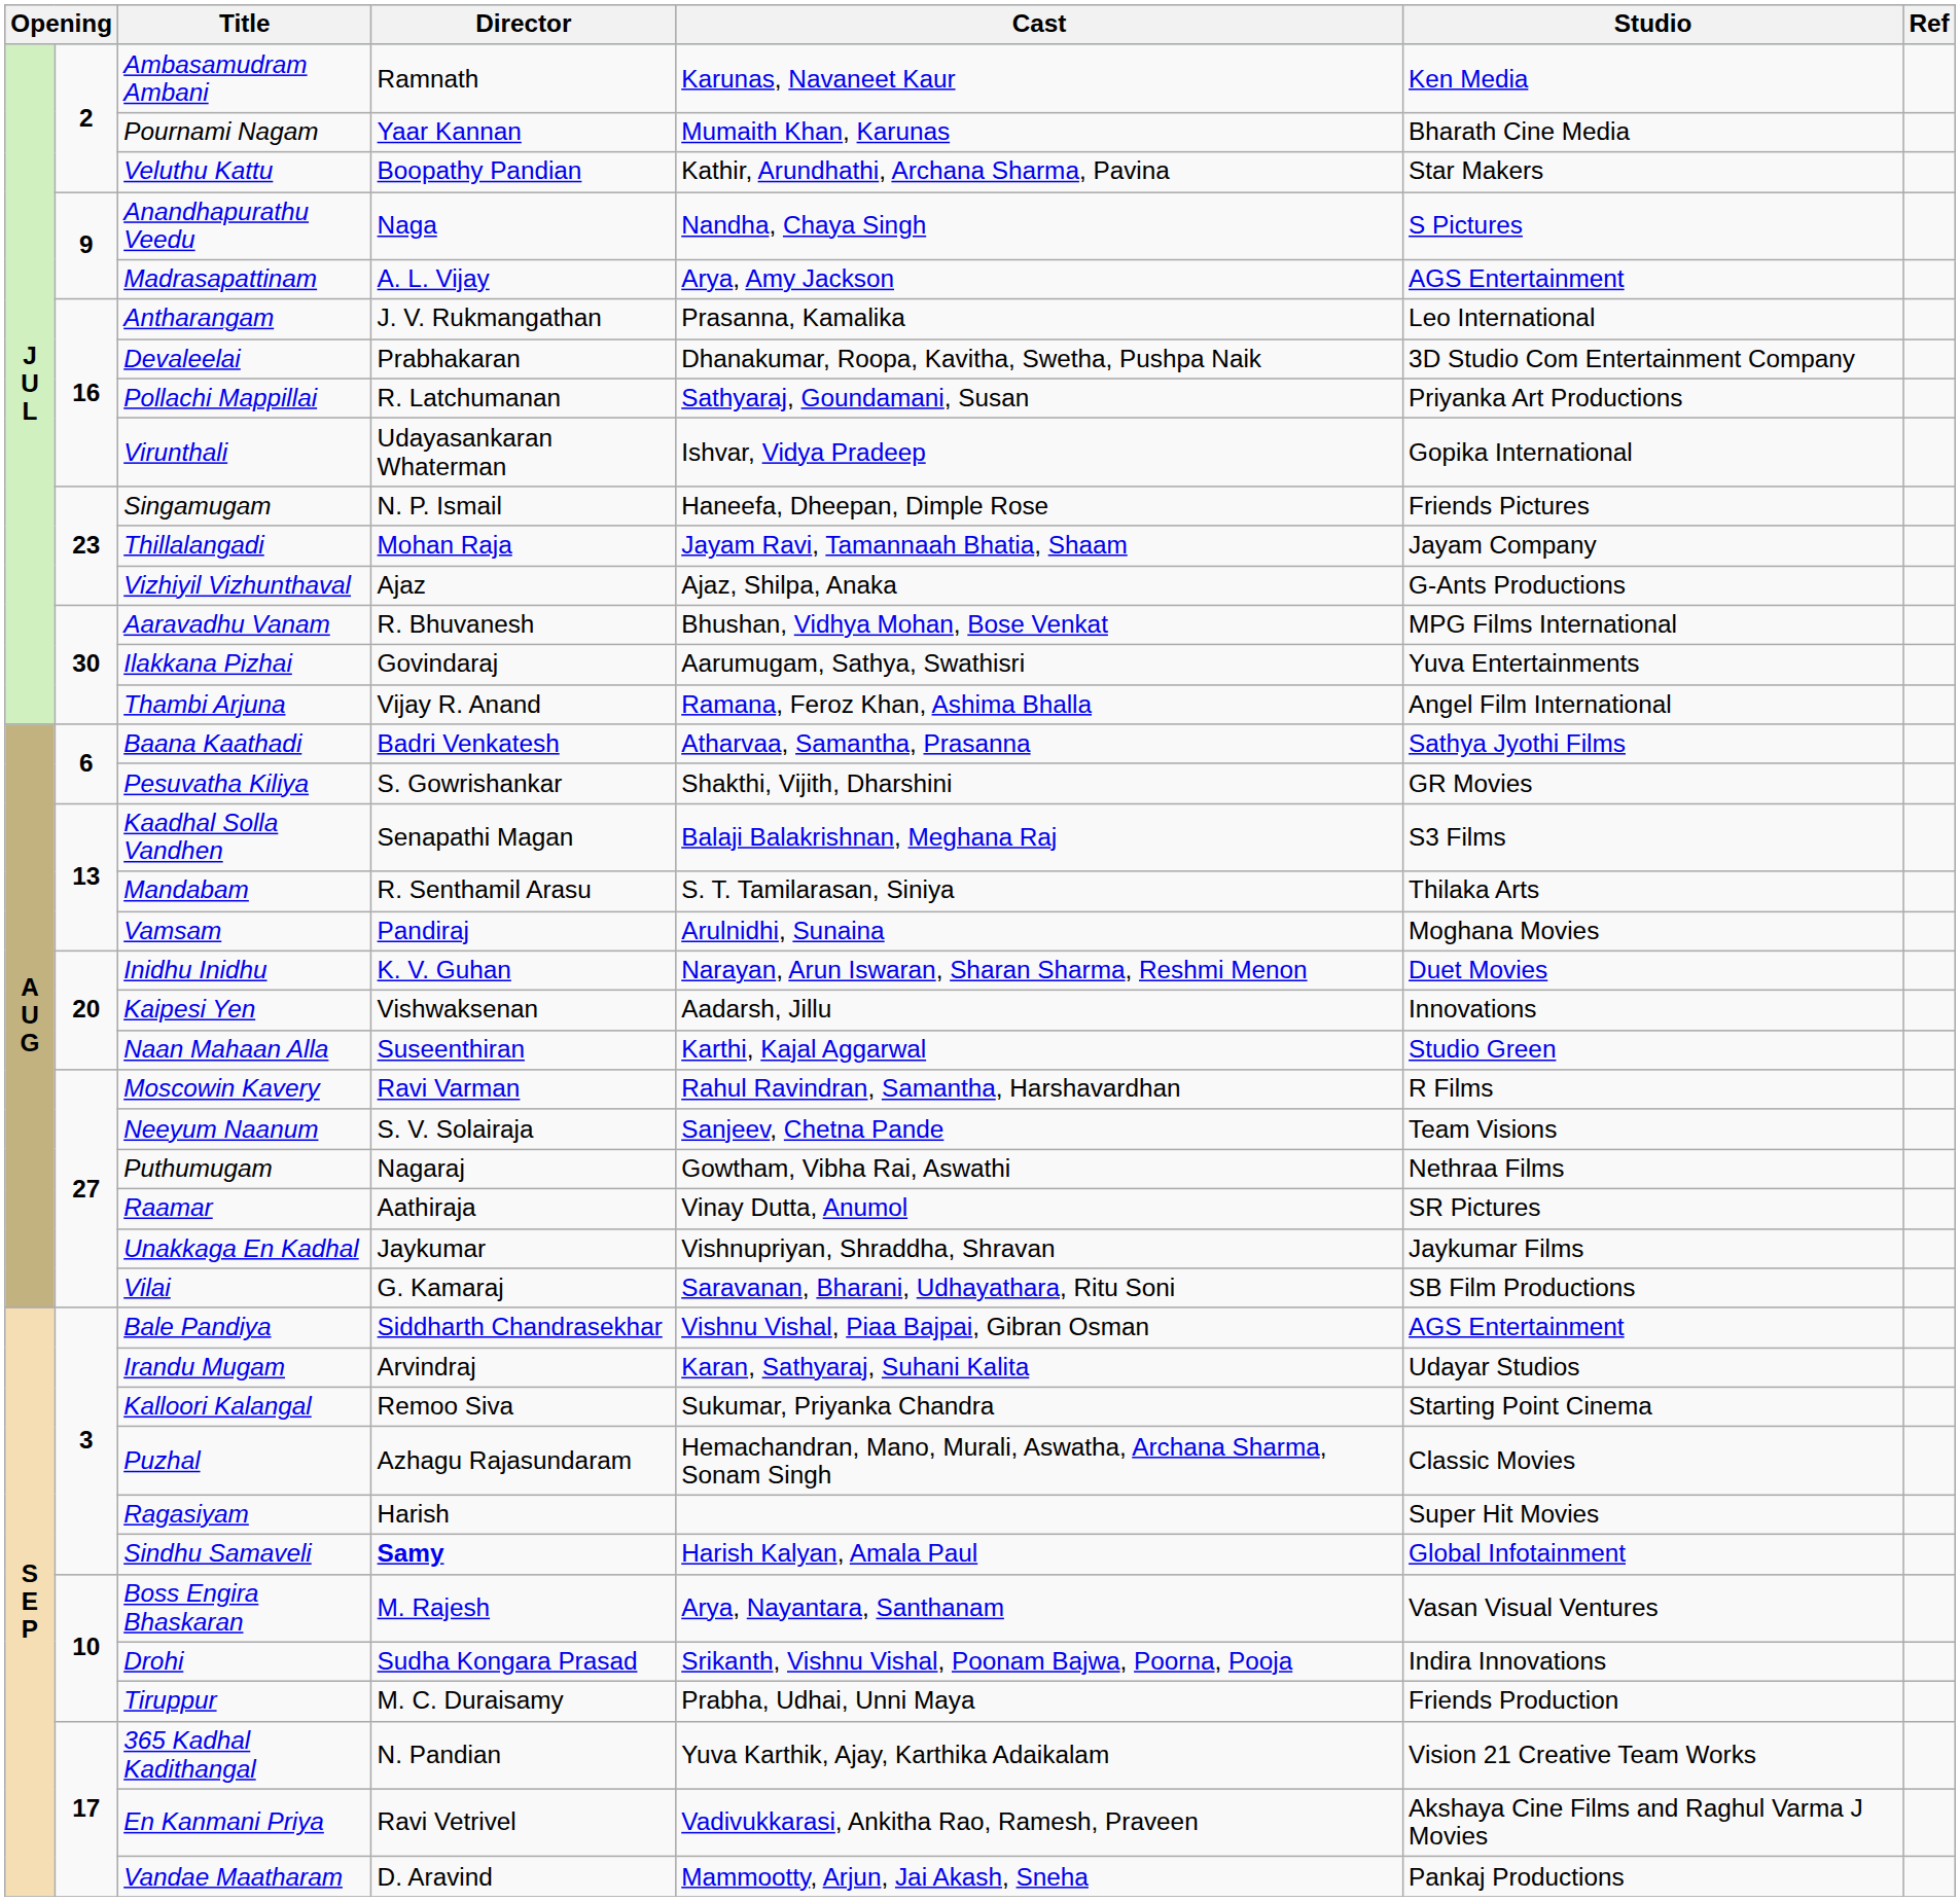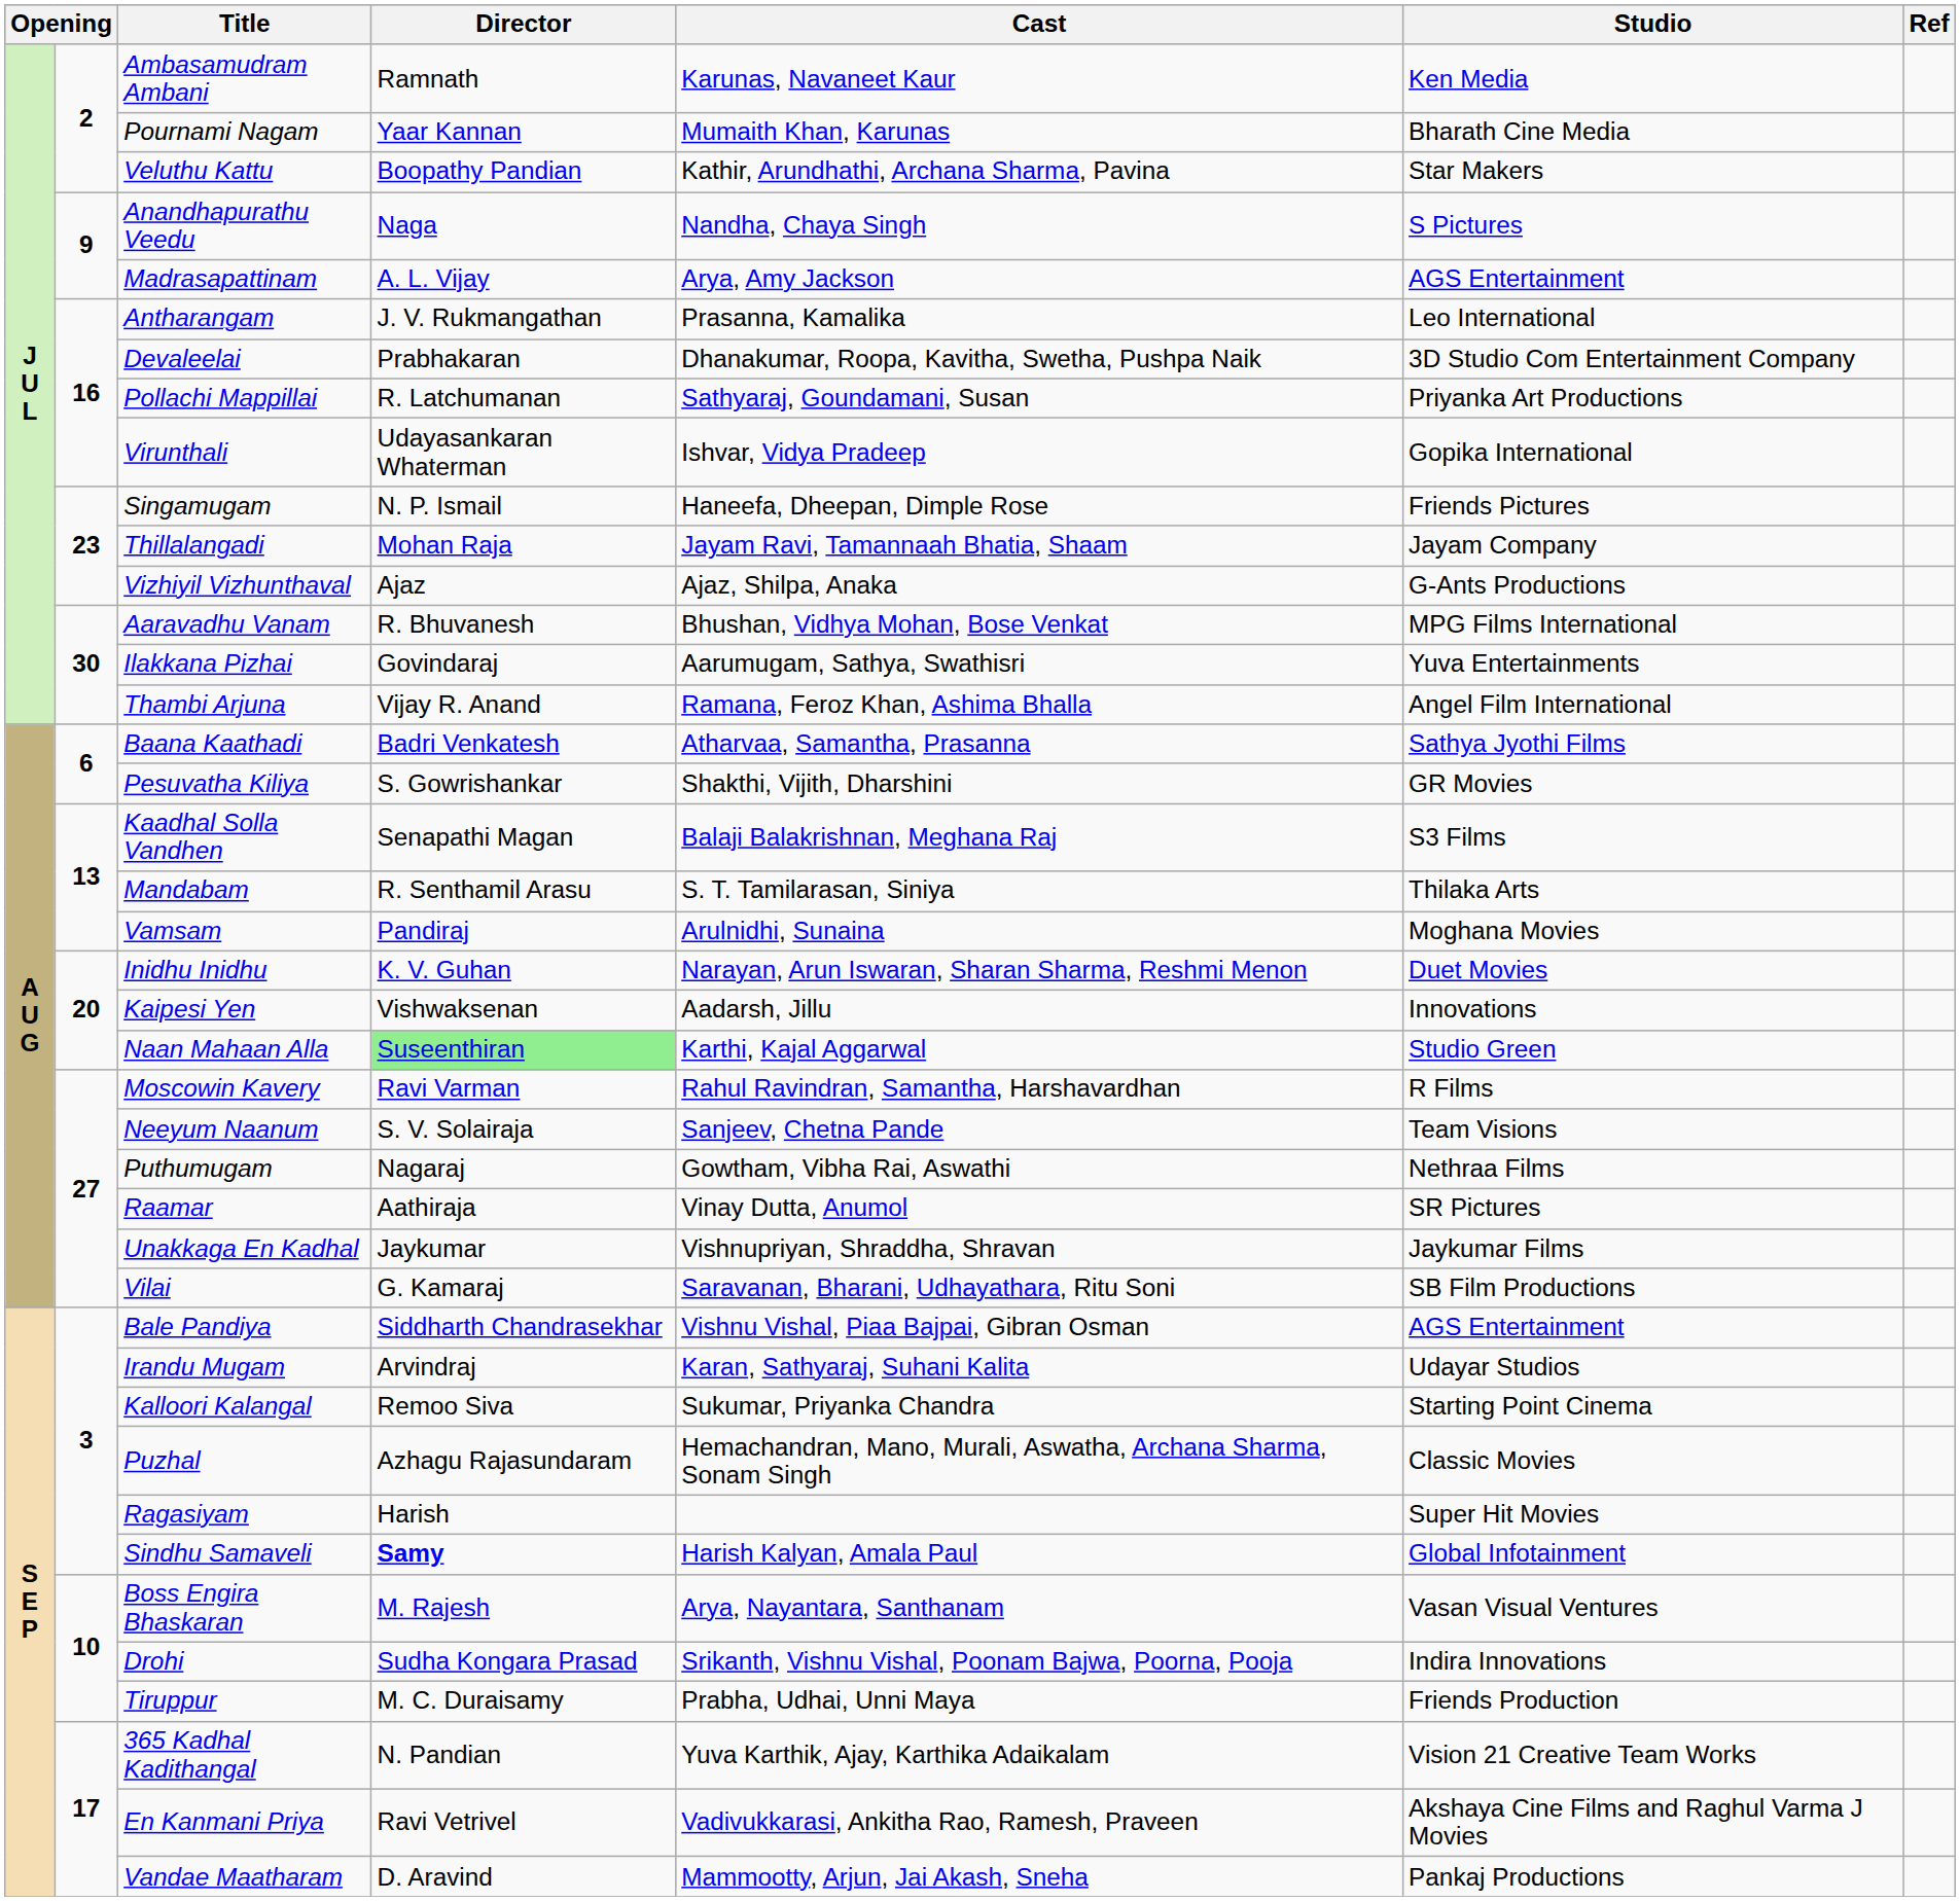Naan Mahaan Alla | Director: no background -> lightgreen background
